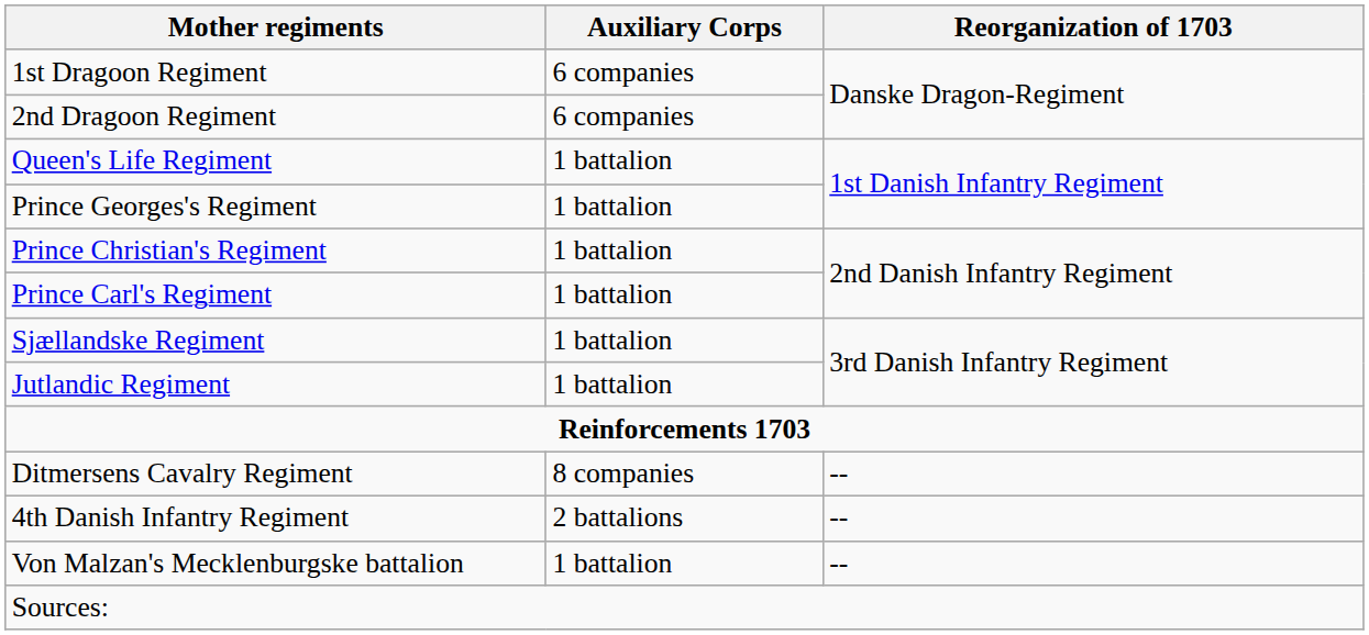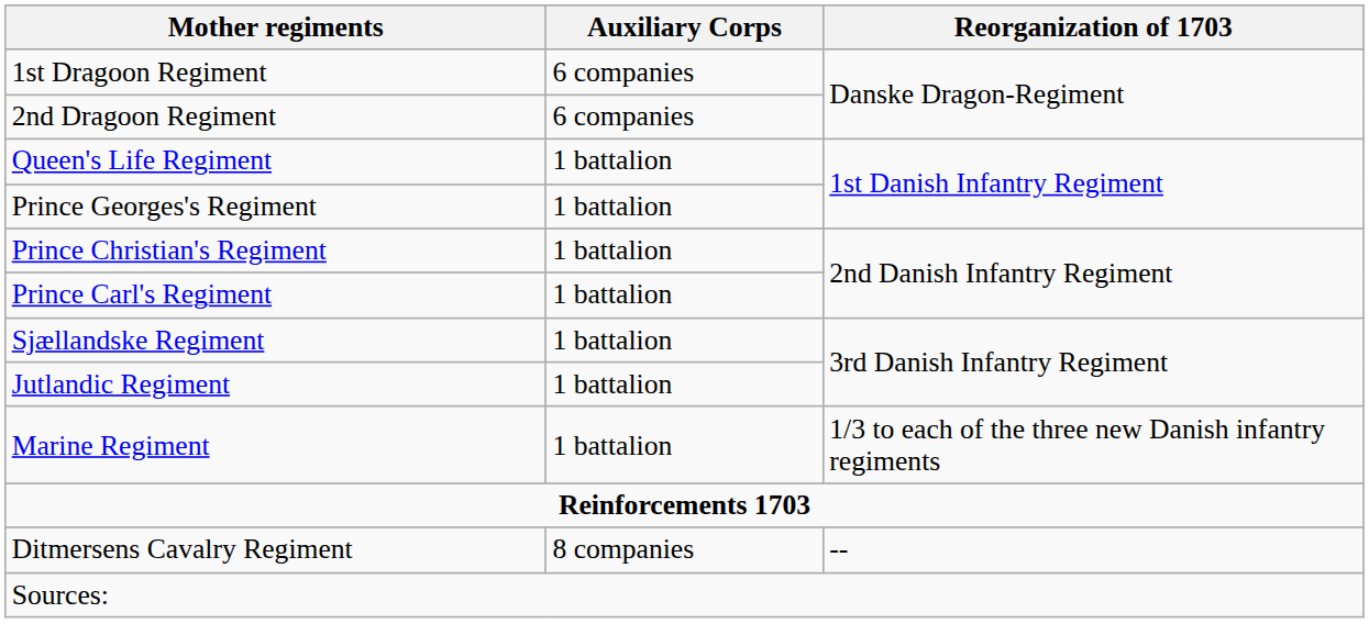+ row: Marine Regiment | 1 battalion | 1/3 to each of the three new Danish infantry regiments
- row: 4th Danish Infantry Regiment | 2 battalions | --
- row: Von Malzan's Mecklenburgske battalion | 1 battalion | --
